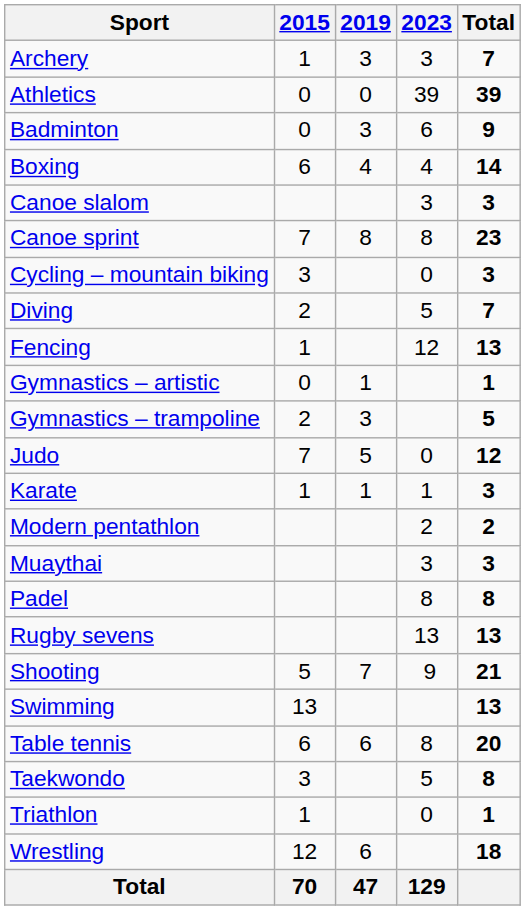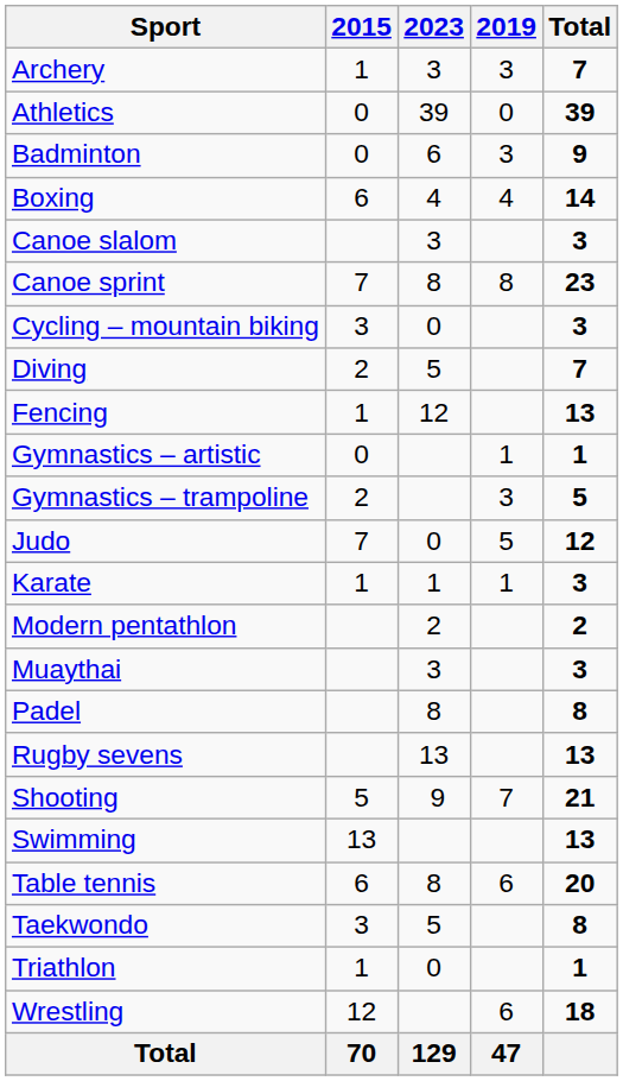columns swapped: 2019 <-> 2023
